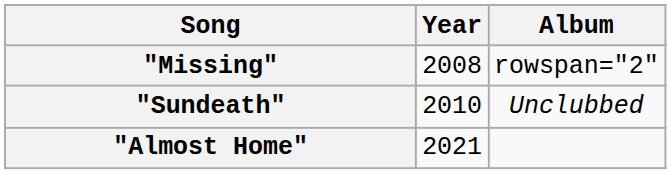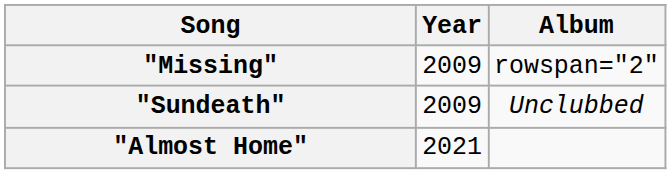"Missing" | Year: 2008 -> 2009
"Sundeath" | Year: 2010 -> 2009
